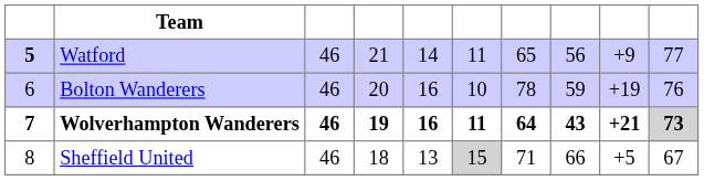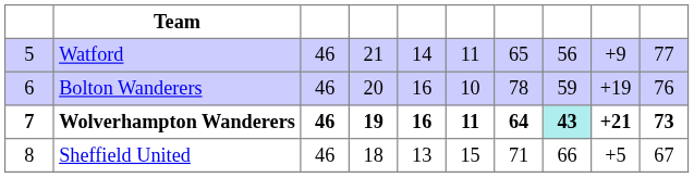Watford | column 1: bold -> normal
Wolverhampton Wanderers | column 8: no background -> paleturquoise background
Wolverhampton Wanderers | column 10: lightgrey background -> no background
Sheffield United | column 6: lightgrey background -> no background
